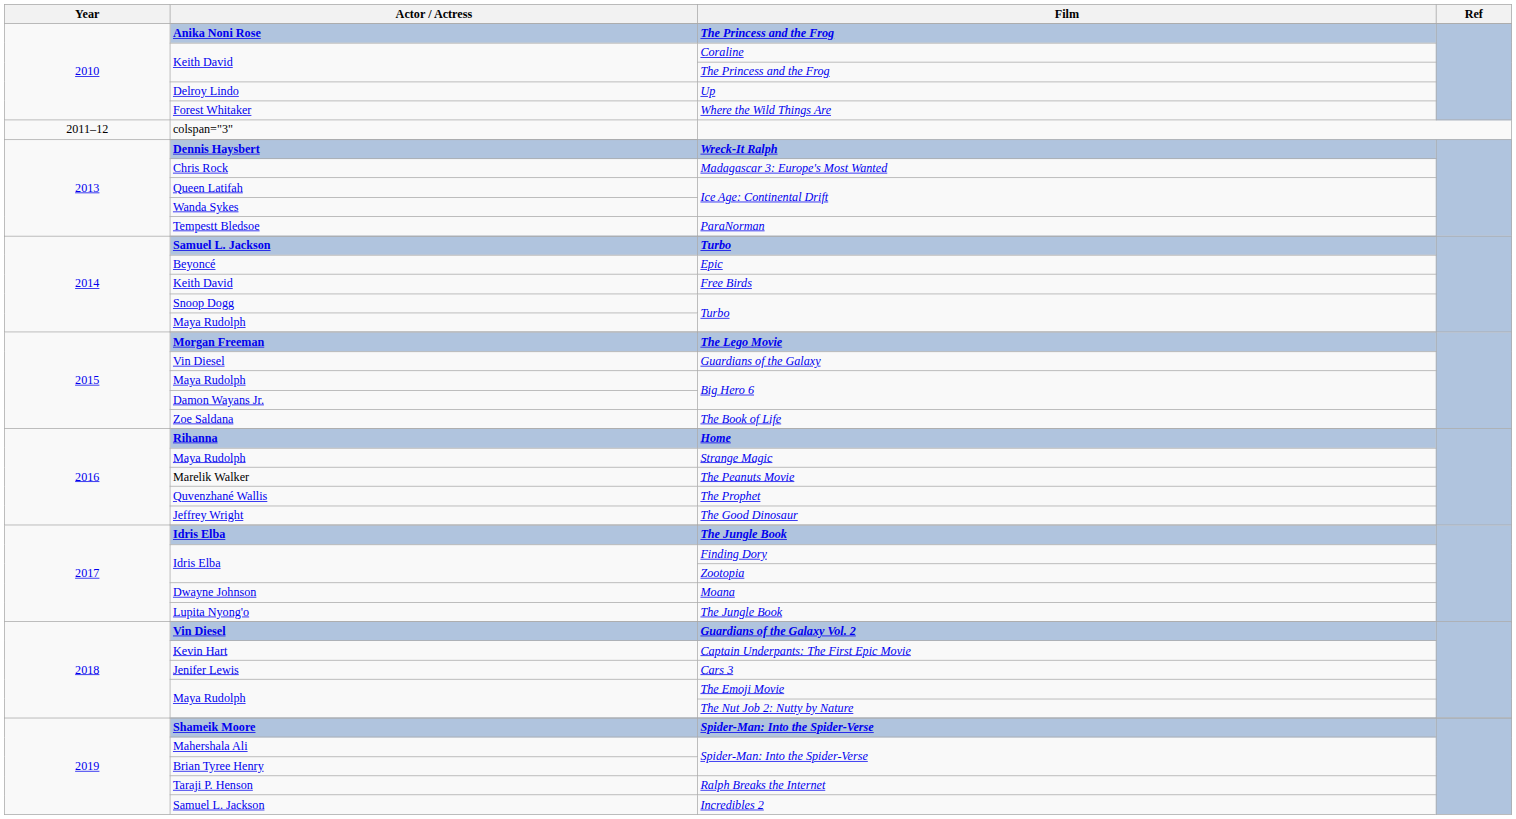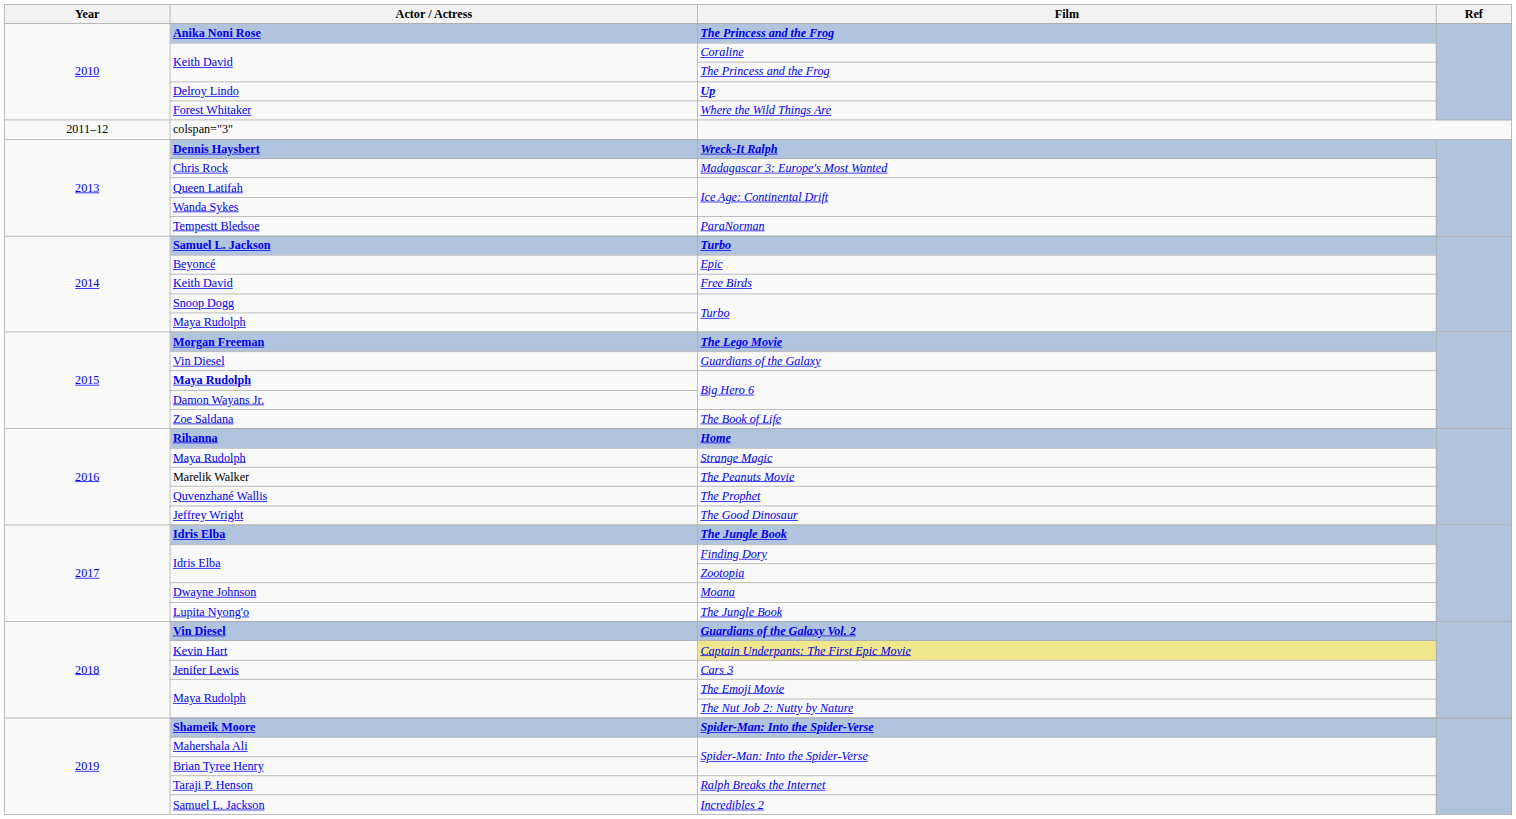Up | Film: normal -> bold
Maya Rudolph / Big Hero 6 | Actor / Actress: normal -> bold
Captain Underpants: The First Epic Movie | Film: no background -> khaki background
